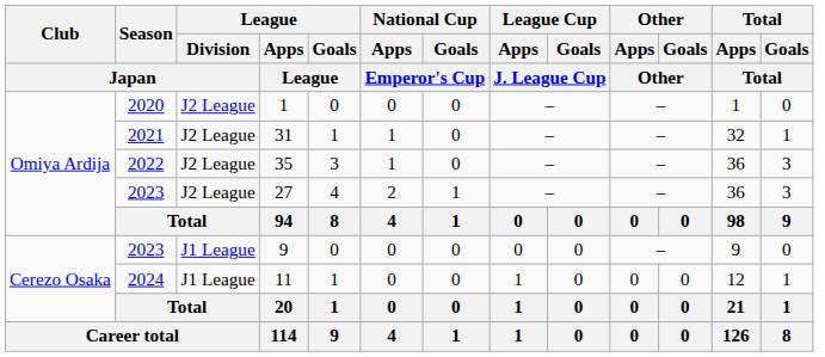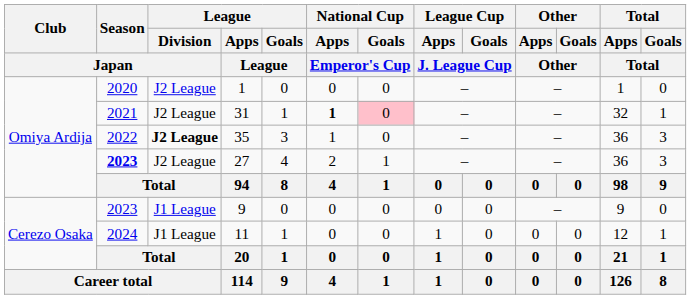31 | National Cup / Apps / Emperor's Cup: normal -> bold
31 | National Cup / Goals / Emperor's Cup: no background -> pink background
35 | League / Division / Japan: normal -> bold
27 | Season / Japan: normal -> bold
